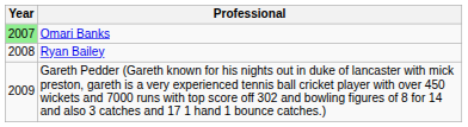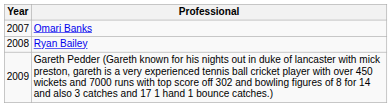Omari Banks | Year: lightgreen background -> no background
